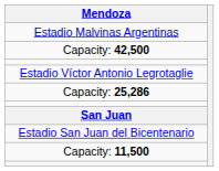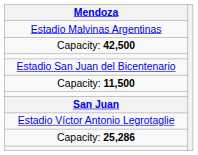row 5 | Mendoza: Estadio Víctor Antonio Legrotaglie -> Estadio San Juan del Bicentenario
row 6 | Mendoza: Capacity: 25,286 -> Capacity: 11,500
row 9 | Mendoza: Estadio San Juan del Bicentenario -> Estadio Víctor Antonio Legrotaglie
row 10 | Mendoza: Capacity: 11,500 -> Capacity: 25,286
